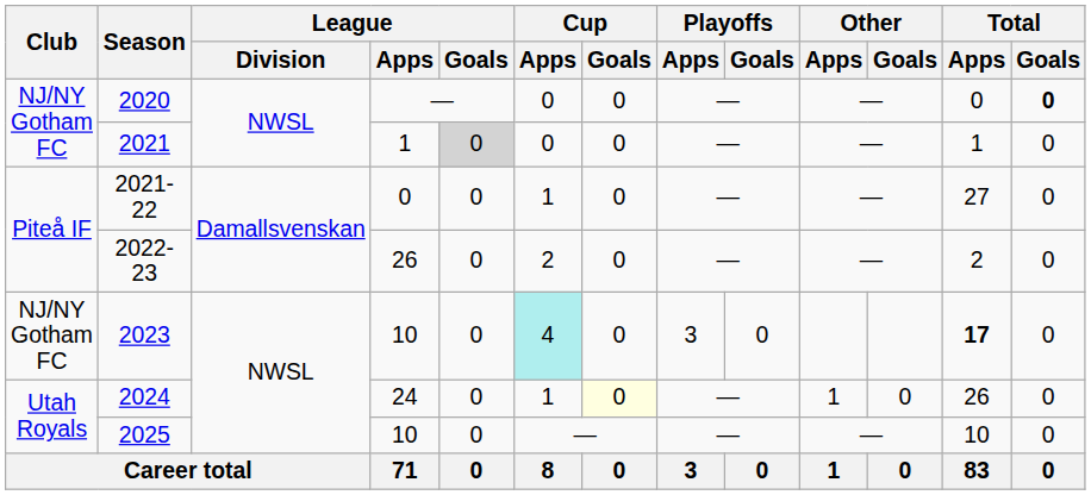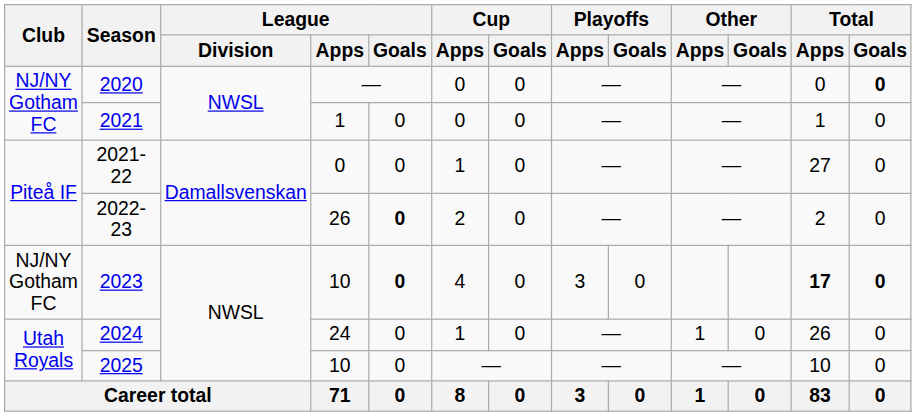2021 | League / Goals: lightgrey background -> no background
2022-23 | League / Goals: normal -> bold
2023 | League / Goals: normal -> bold
2023 | Cup / Apps: paleturquoise background -> no background
2023 | Total / Goals: normal -> bold
2024 | Cup / Goals: lightyellow background -> no background
